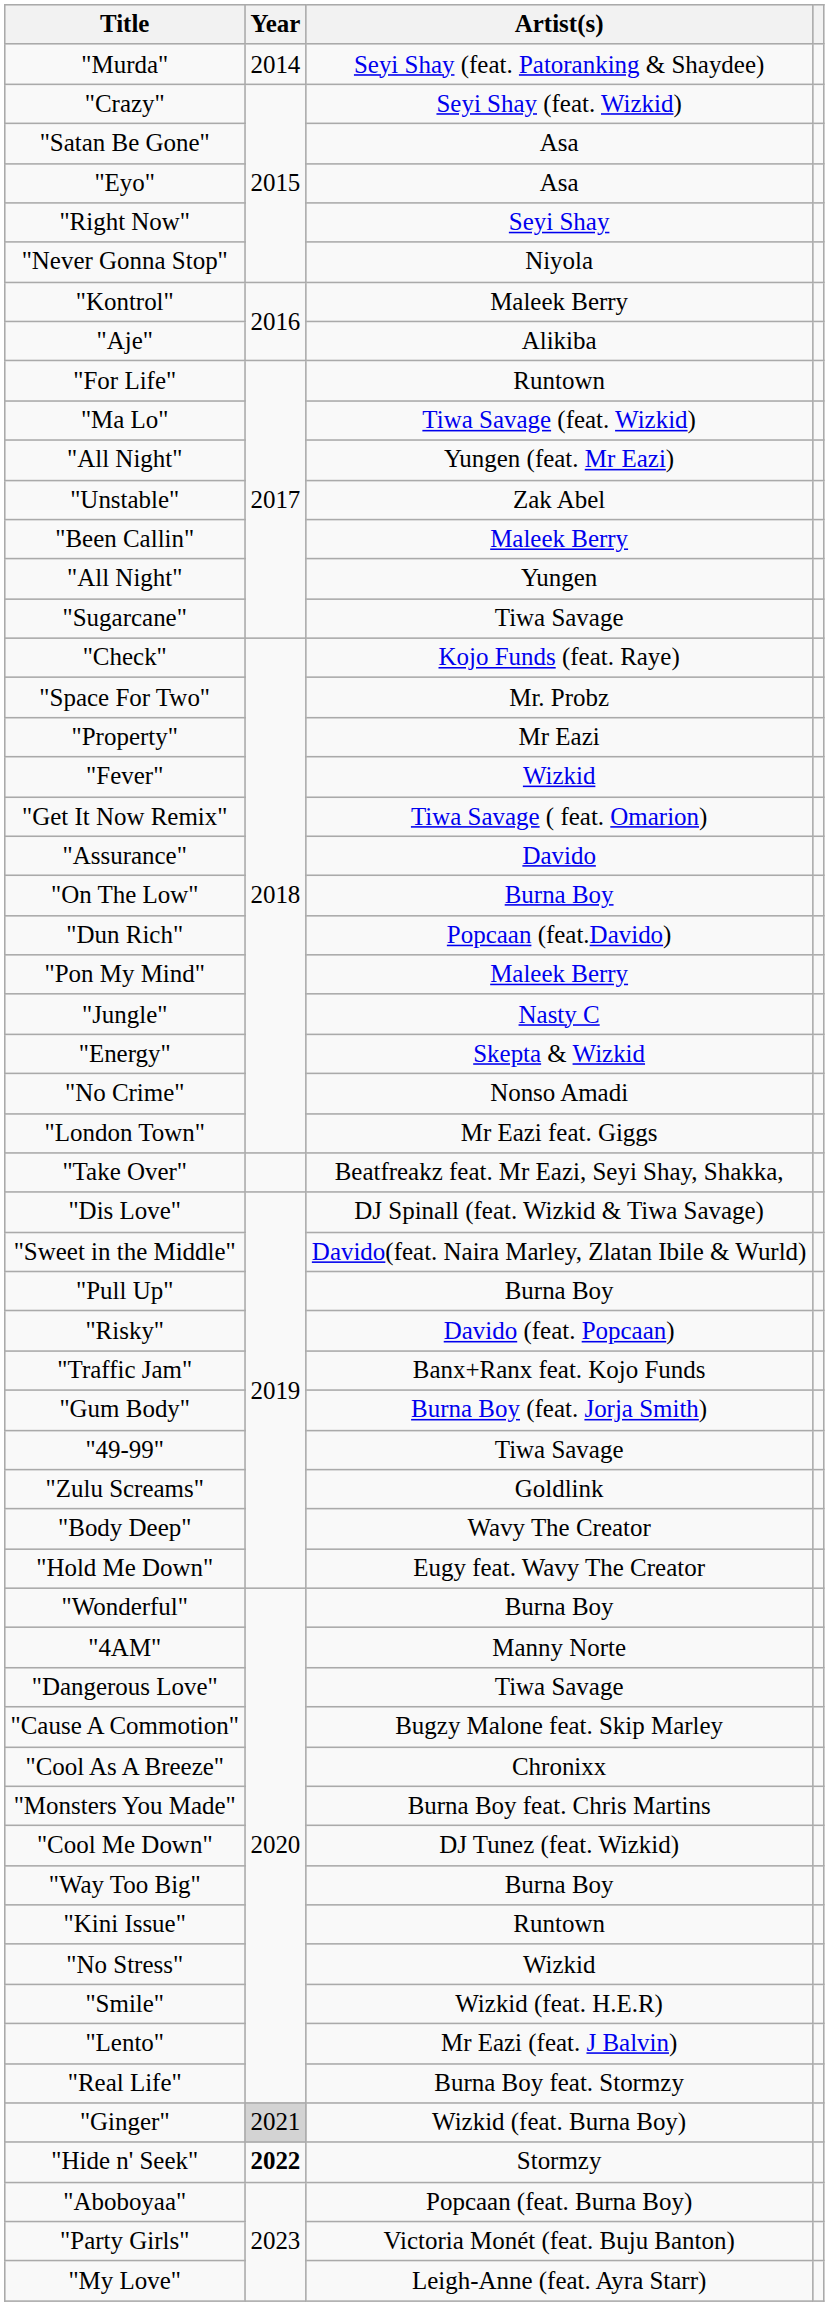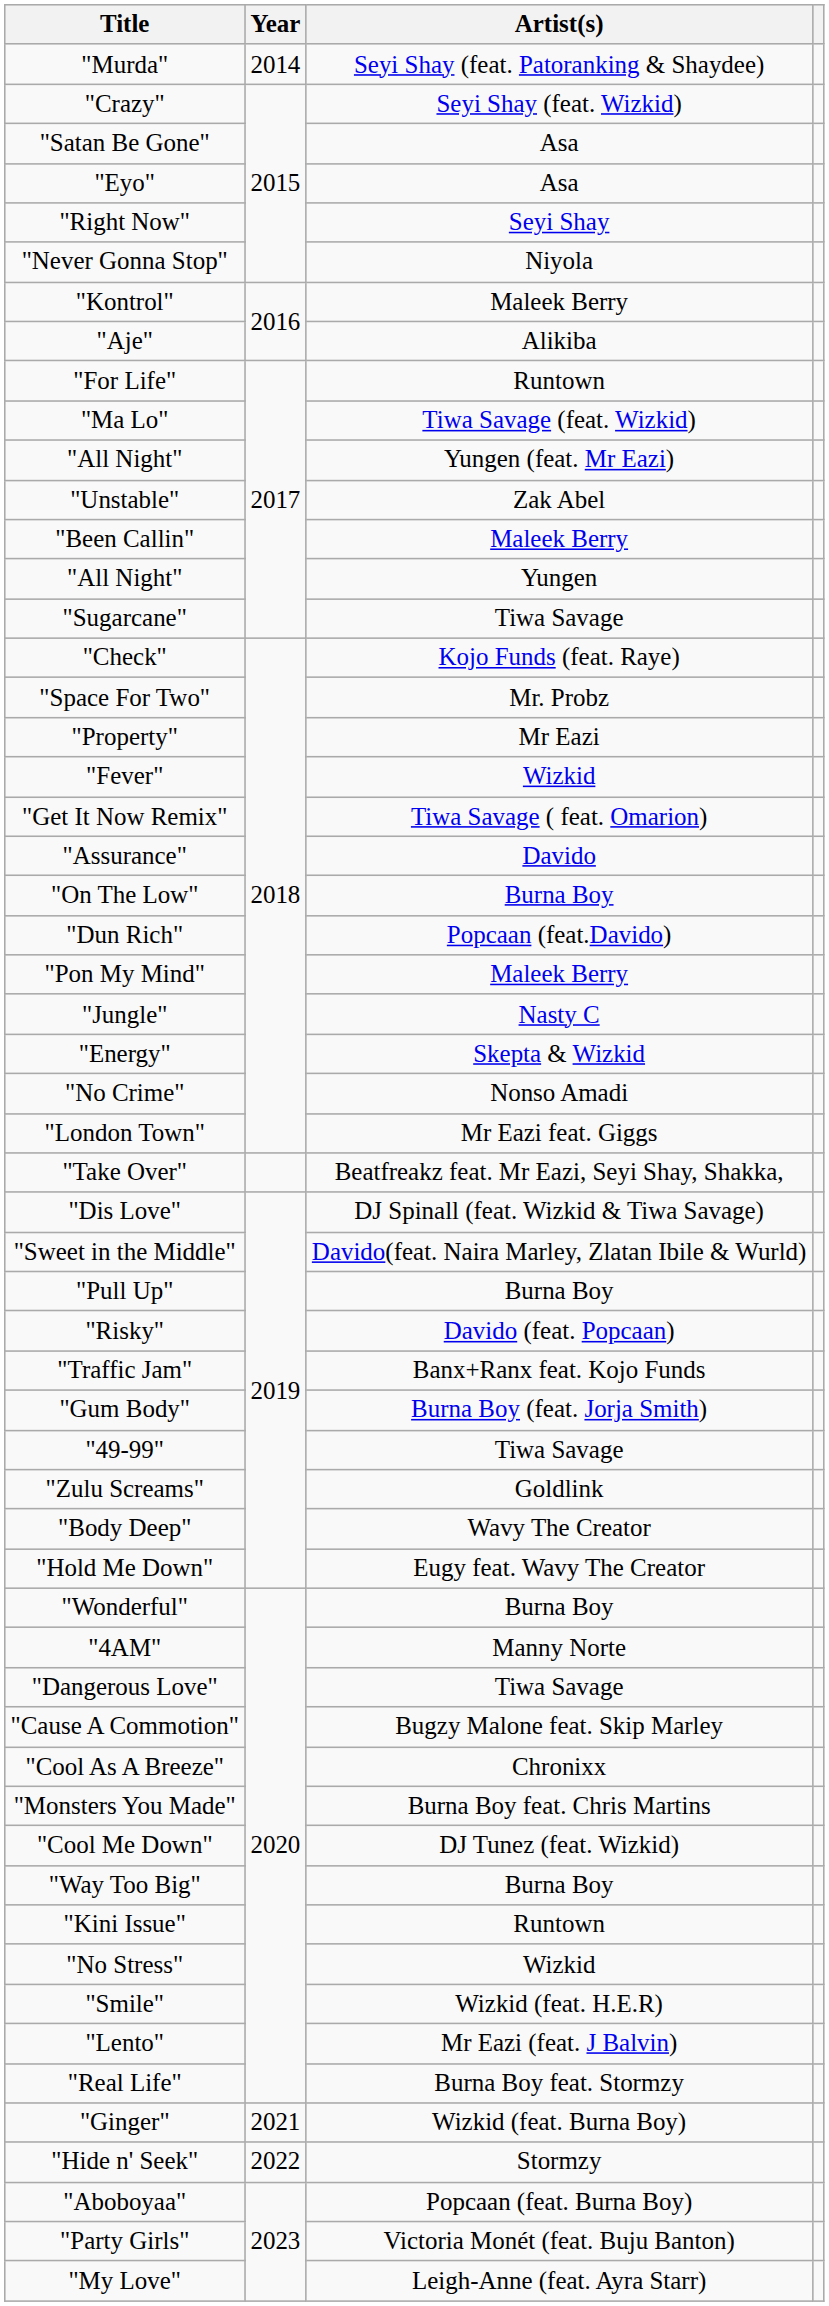"Ginger" | Year: lightgrey background -> no background
"Hide n' Seek" | Year: bold -> normal
